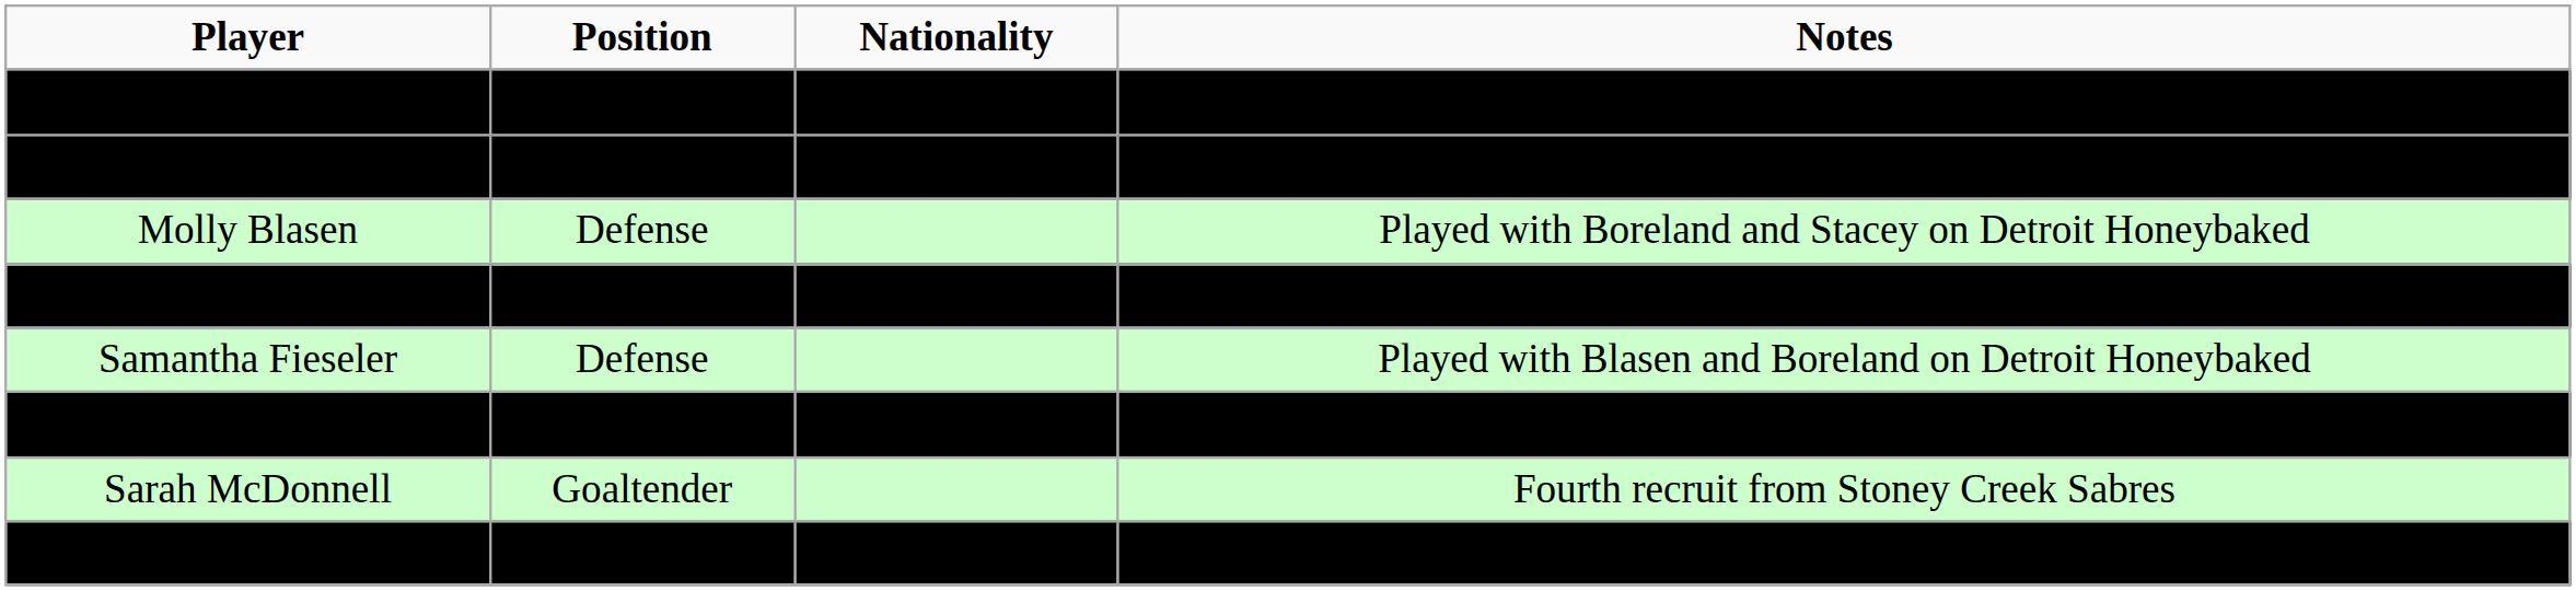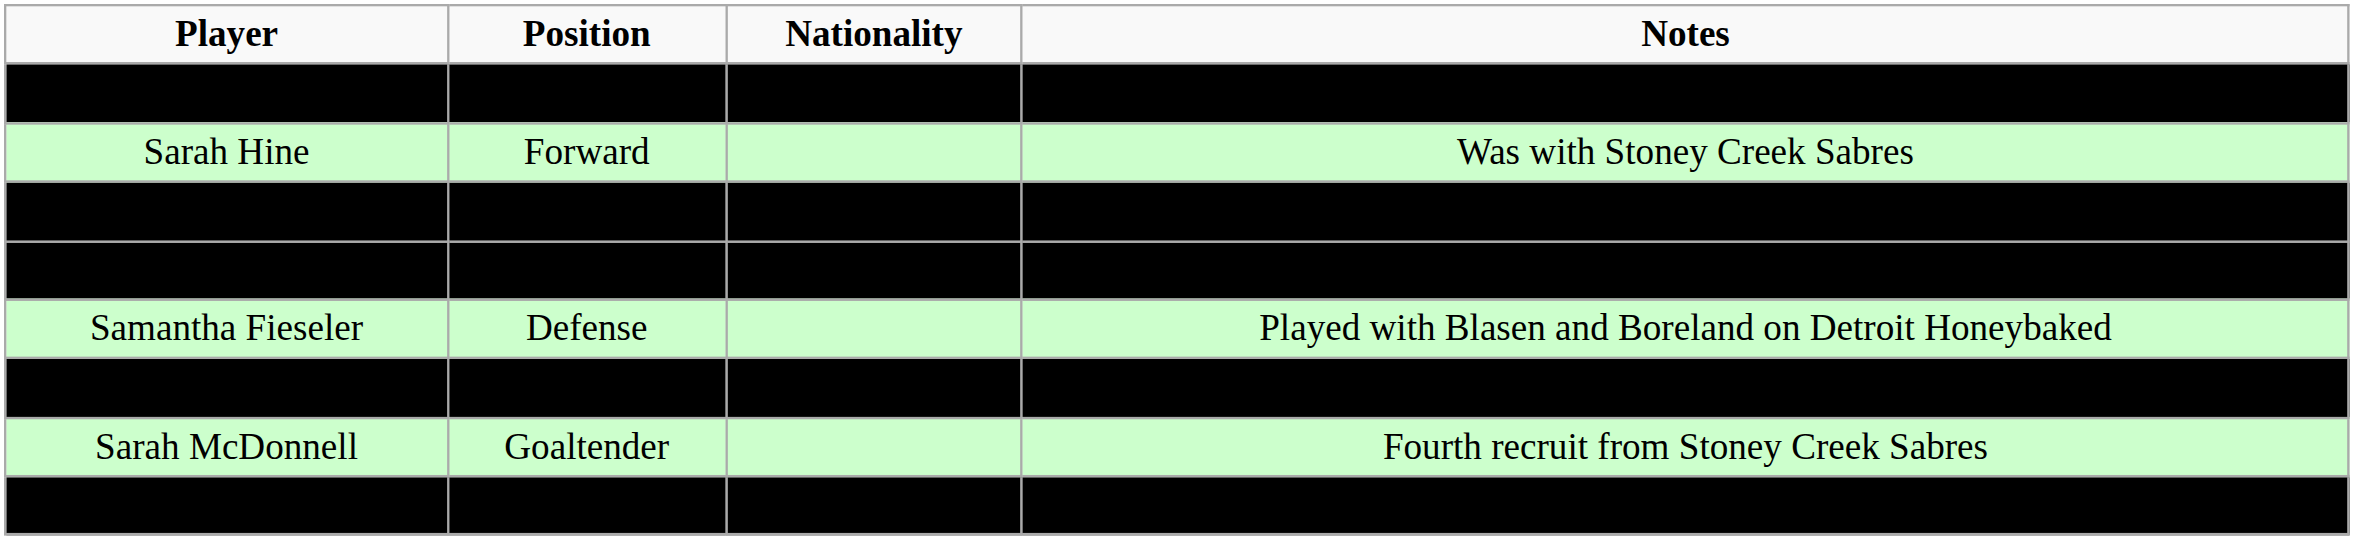+ row: Sarah Hine | Forward | Was with Stoney Creek Sabres
- row: Molly Blasen | Defense | Played with Boreland and Stacey on Detroit Honeybaked
Nicole Collier | Position: normal -> bold
